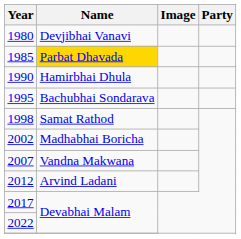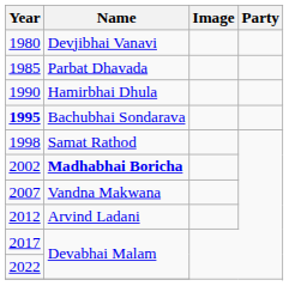Parbat Dhavada | Name: gold background -> no background
Bachubhai Sondarava | Year: normal -> bold
Madhabhai Boricha | Name: normal -> bold
